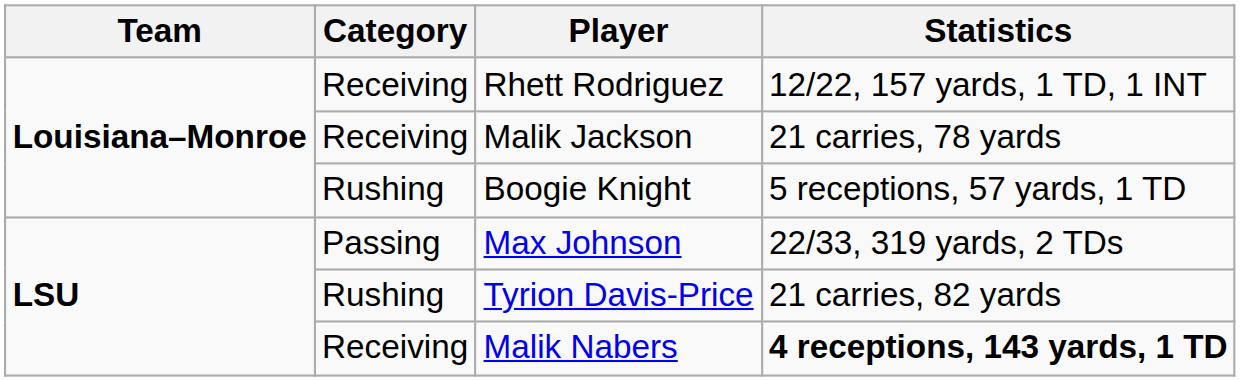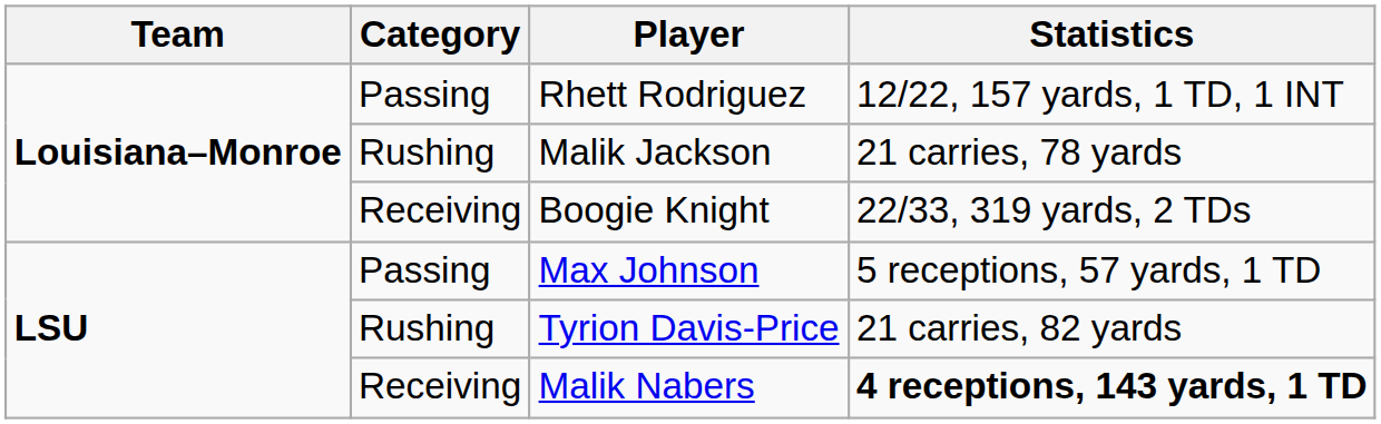Rhett Rodriguez | Category: Receiving -> Passing
Malik Jackson | Category: Receiving -> Rushing
Boogie Knight | Category: Rushing -> Receiving
Boogie Knight | Statistics: 5 receptions, 57 yards, 1 TD -> 22/33, 319 yards, 2 TDs
Max Johnson | Statistics: 22/33, 319 yards, 2 TDs -> 5 receptions, 57 yards, 1 TD
